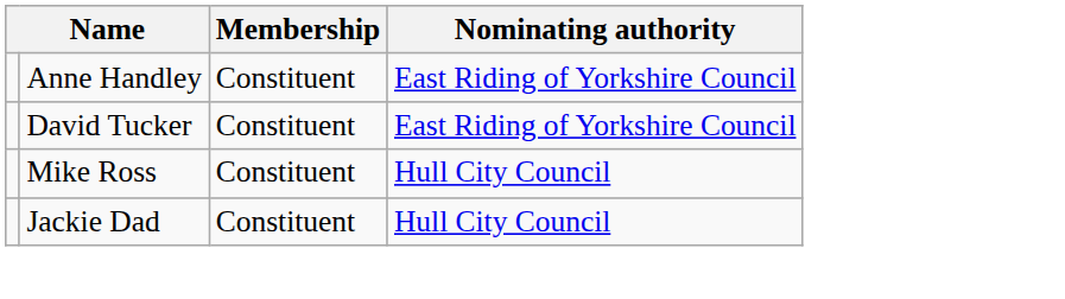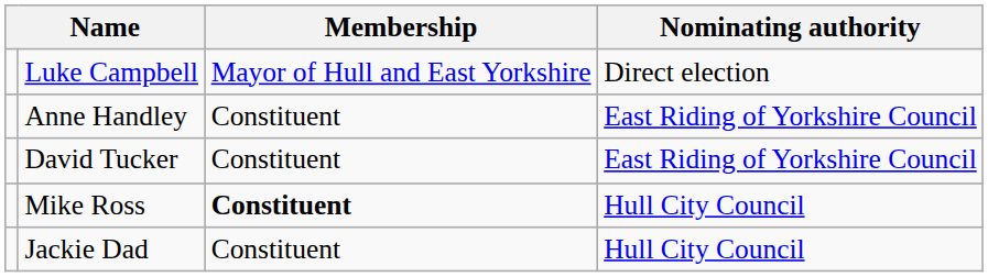+ row: Luke Campbell | Mayor of Hull and East Yorkshire | Direct election
Mike Ross | Membership: normal -> bold
